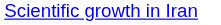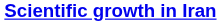row 1 | column 1: normal -> bold
